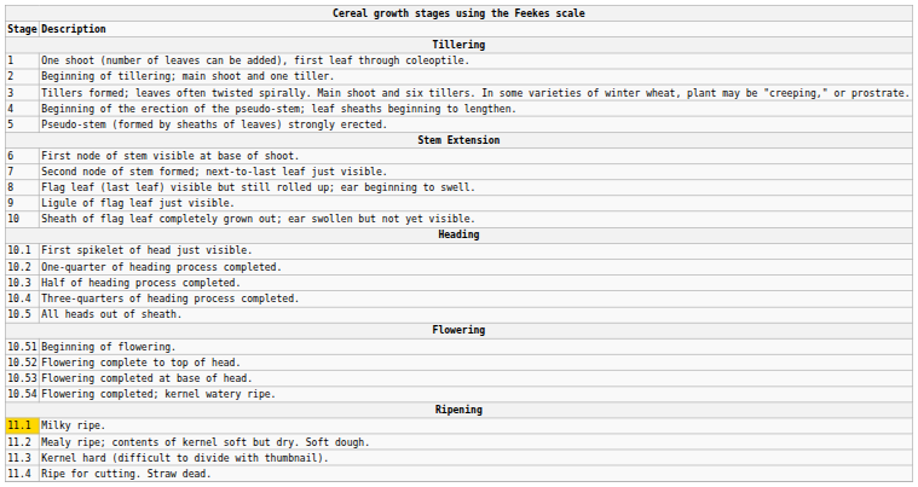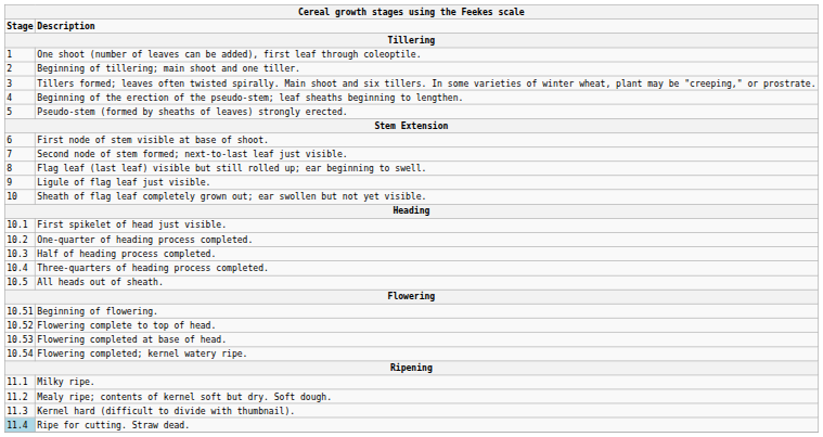Milky ripe. | Stage: gold background -> no background
Ripe for cutting. Straw dead. | Stage: no background -> lightblue background
